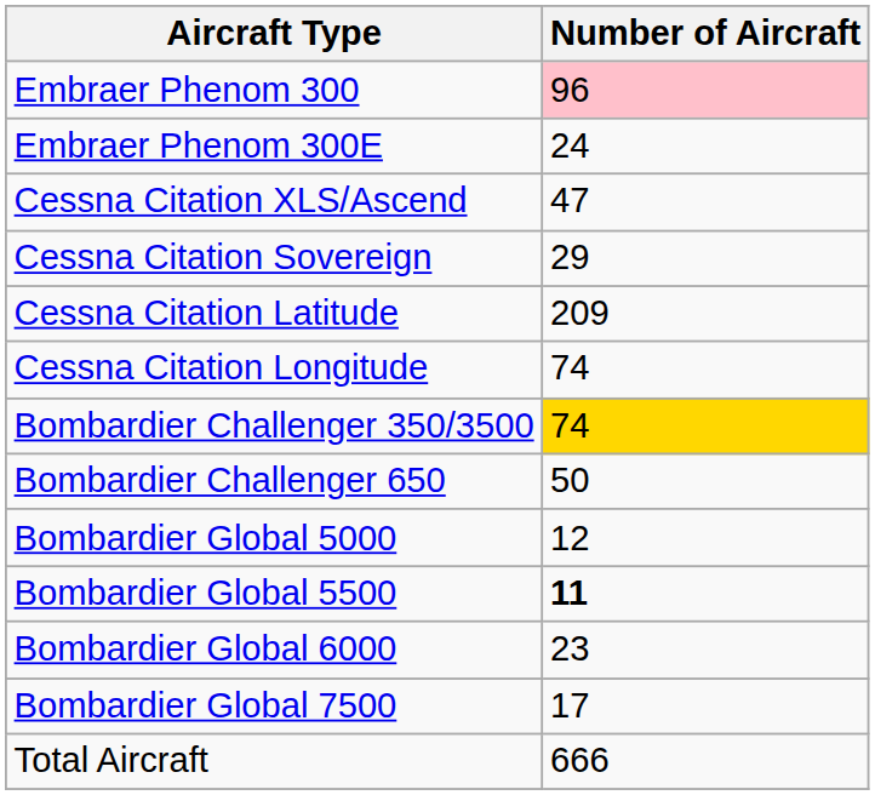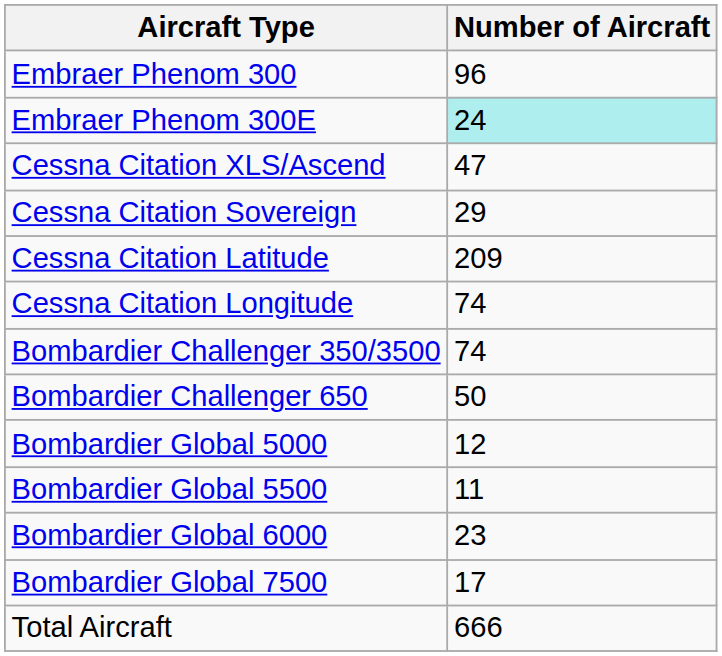Embraer Phenom 300 | Number of Aircraft: pink background -> no background
Embraer Phenom 300E | Number of Aircraft: no background -> paleturquoise background
Bombardier Challenger 350/3500 | Number of Aircraft: gold background -> no background
Bombardier Global 5500 | Number of Aircraft: bold -> normal
